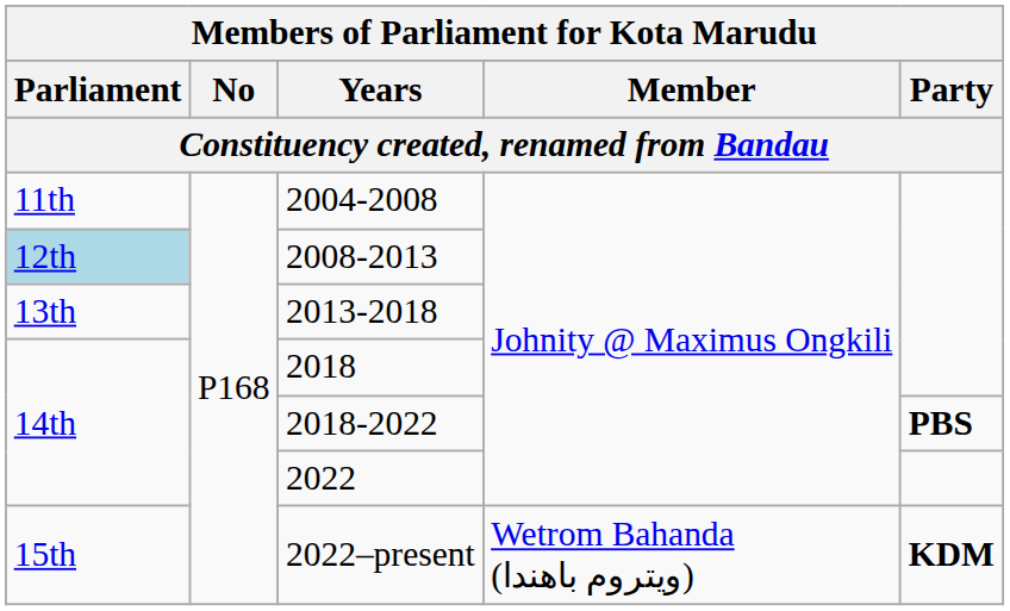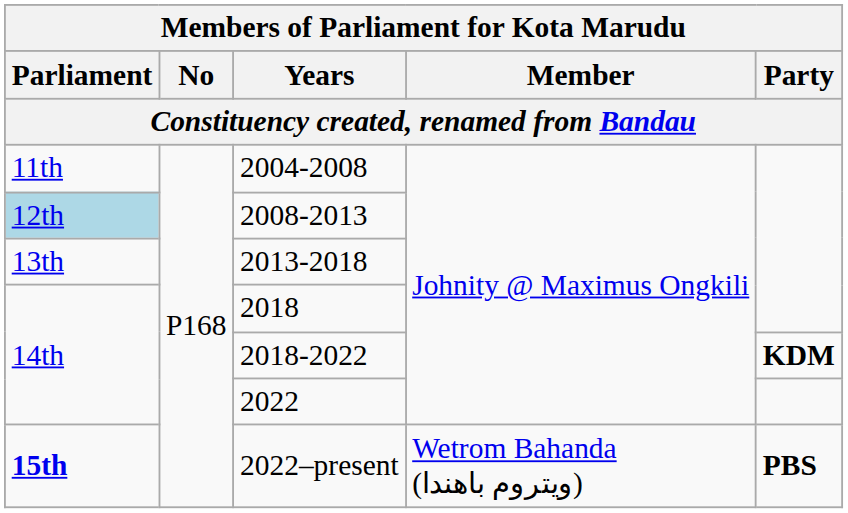2018-2022 | Party: PBS -> KDM
2022–present | Parliament: normal -> bold
2022–present | Party: KDM -> PBS
